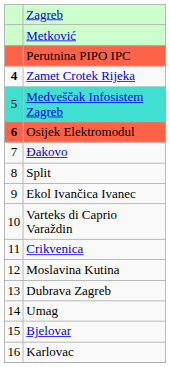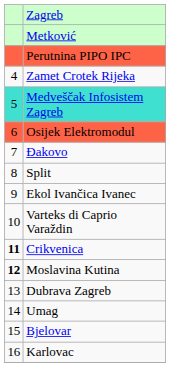Zamet Crotek Rijeka | column 1: bold -> normal
Osijek Elektromodul | column 1: bold -> normal
Crikvenica | column 1: normal -> bold
Moslavina Kutina | column 1: normal -> bold
